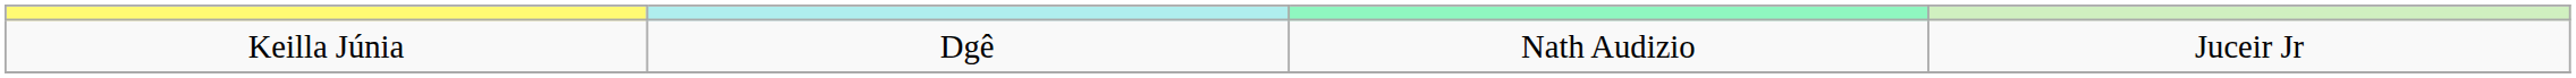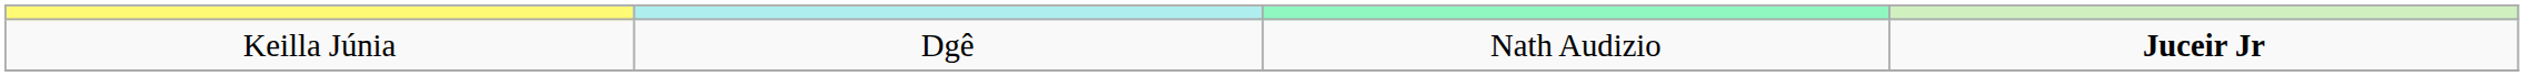Keilla Júnia | column 4: normal -> bold
